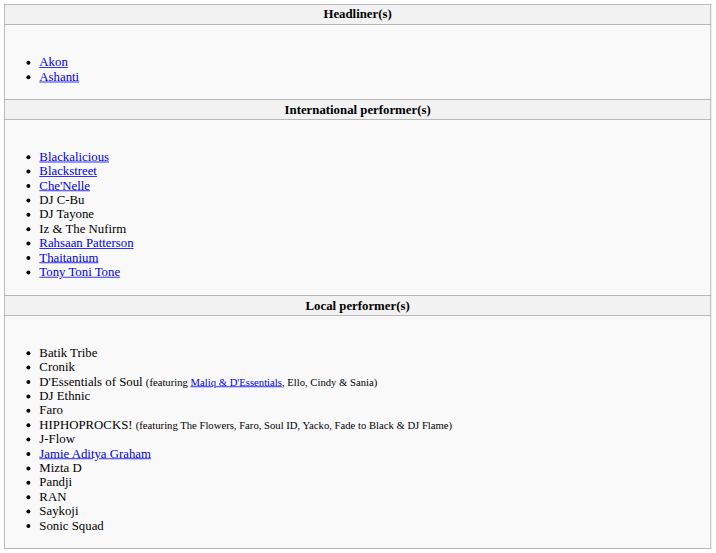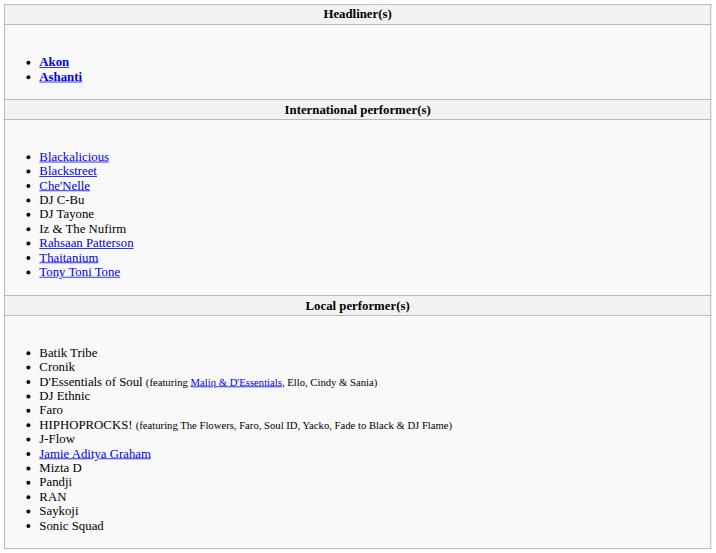row 2 | column 1: normal -> bold
